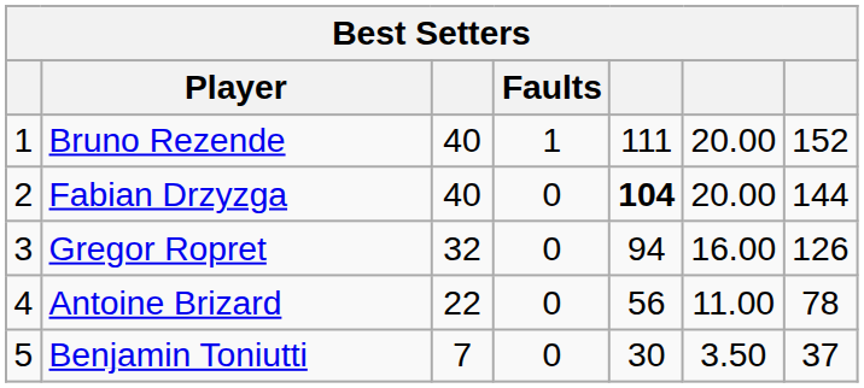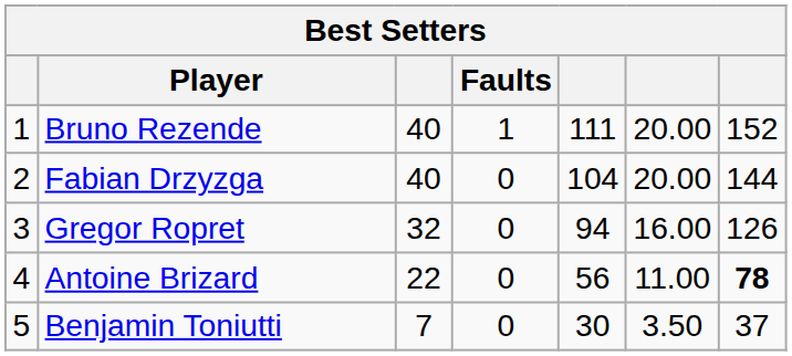Fabian Drzyzga | column 5: bold -> normal
Antoine Brizard | column 7: normal -> bold
